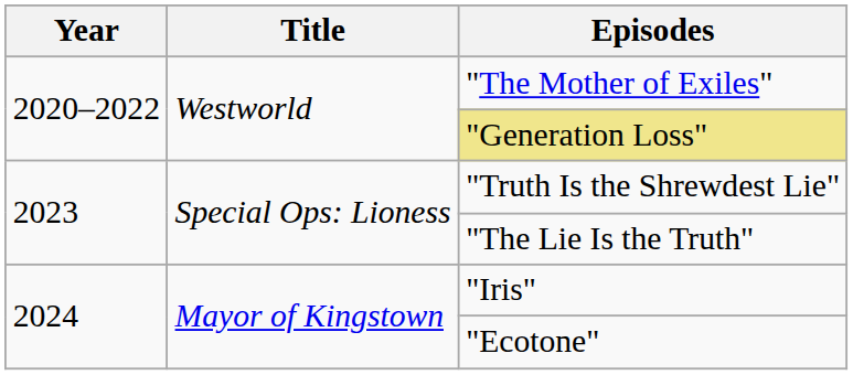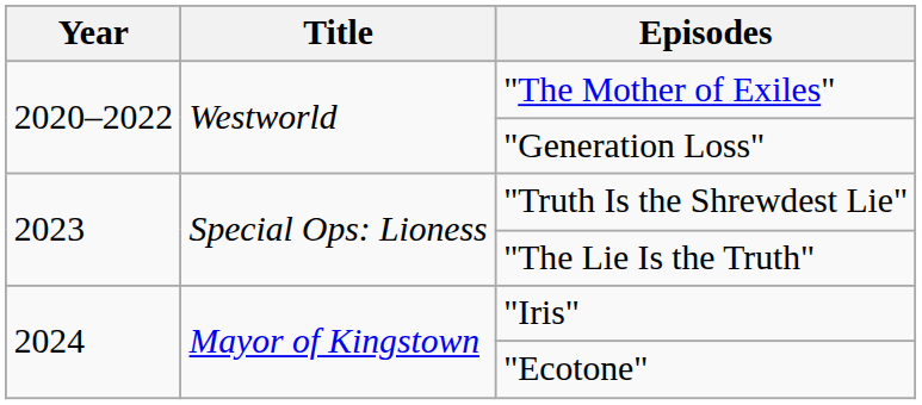"Generation Loss" | Episodes: khaki background -> no background
